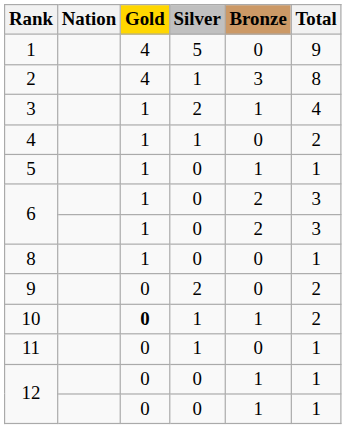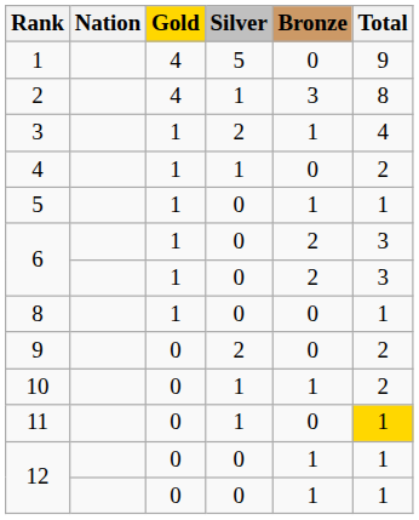10 | Gold: bold -> normal
11 | Total: no background -> gold background
